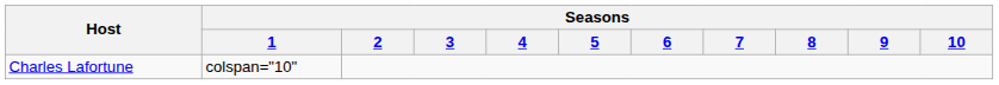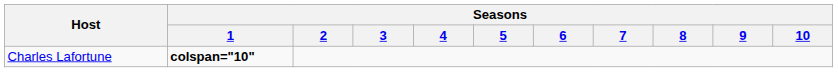Charles Lafortune | Seasons / 1: normal -> bold
